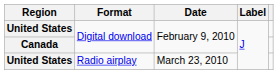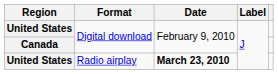United States / Radio airplay | Date: normal -> bold
